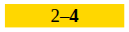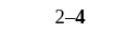row 1 | column 1: gold background -> no background
